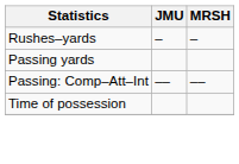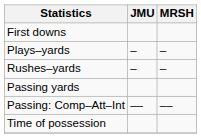+ row: First downs
+ row: Plays–yards | – | –
